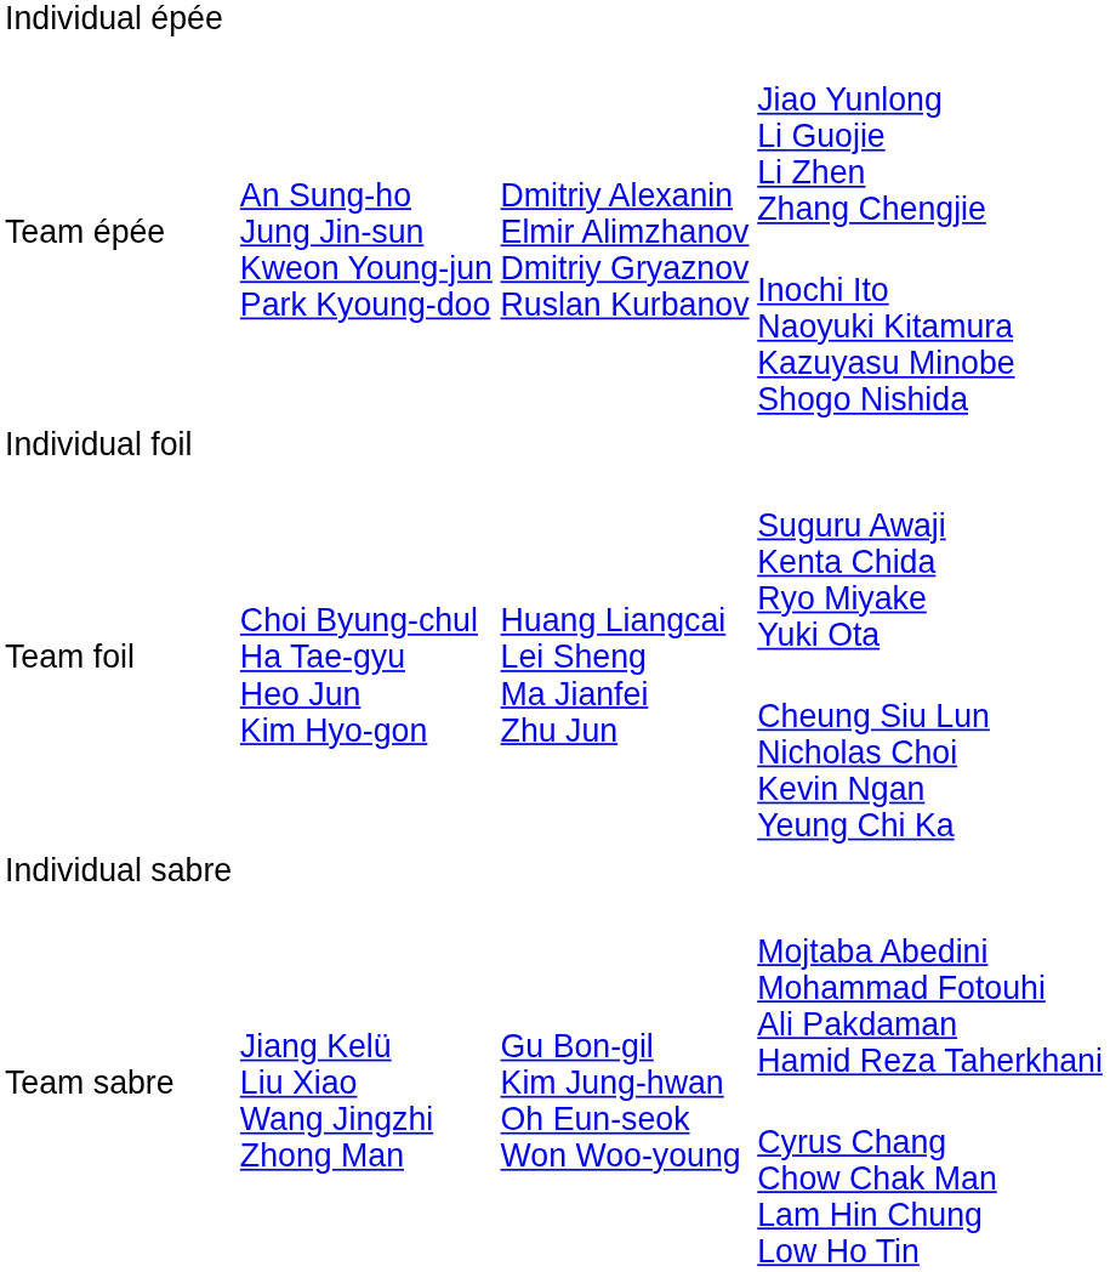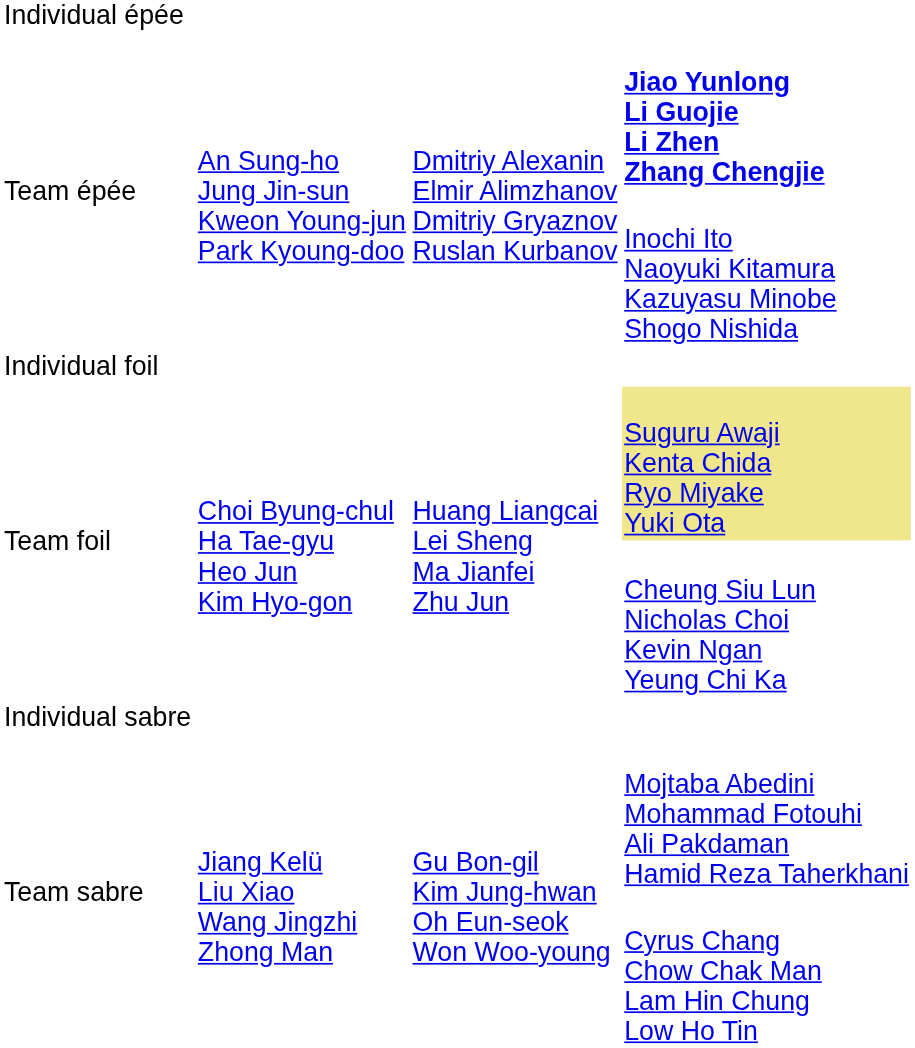Jiao Yunlong Li Guojie Li Zhen Zhang Chengjie | column 4: normal -> bold
Suguru Awaji Kenta Chida Ryo Miyake Yuki Ota | column 4: no background -> khaki background
